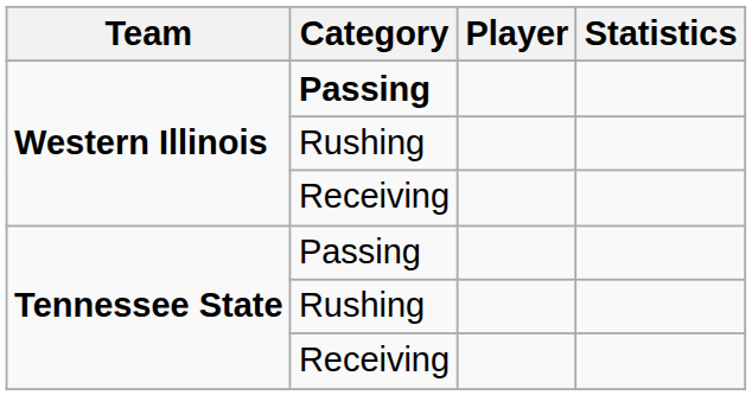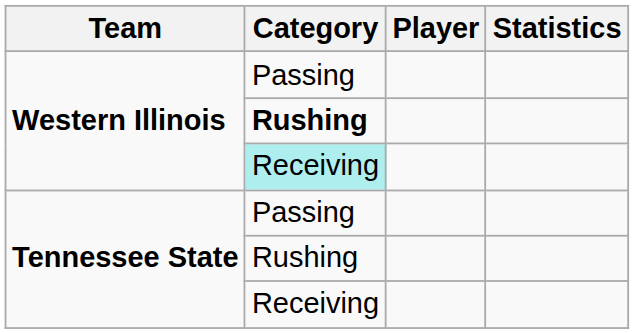Western Illinois / Passing | Category: bold -> normal
Western Illinois / Rushing | Category: normal -> bold
Western Illinois / Receiving | Category: no background -> paleturquoise background
